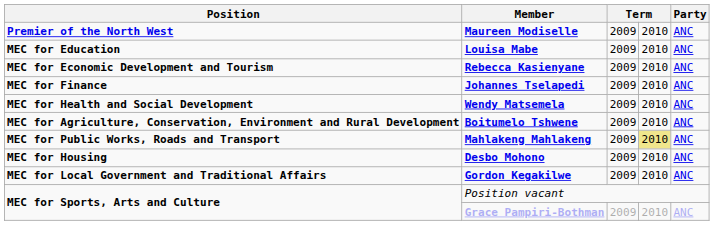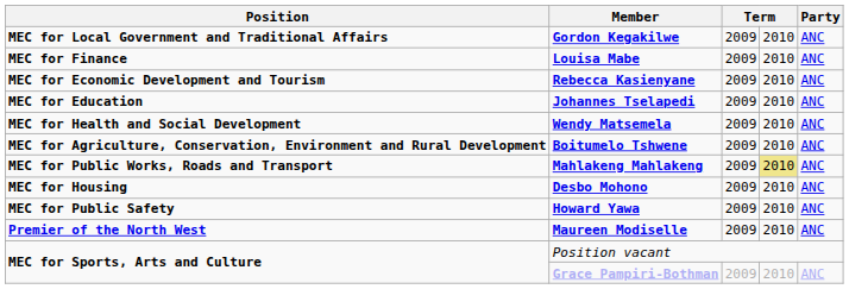rows swapped: Maureen Modiselle <-> Gordon Kegakilwe
Louisa Mabe | Position: MEC for Education -> MEC for Finance
Johannes Tselapedi | Position: MEC for Finance -> MEC for Education
+ row: MEC for Public Safety | Howard Yawa | 2009 | 2010 | ANC
